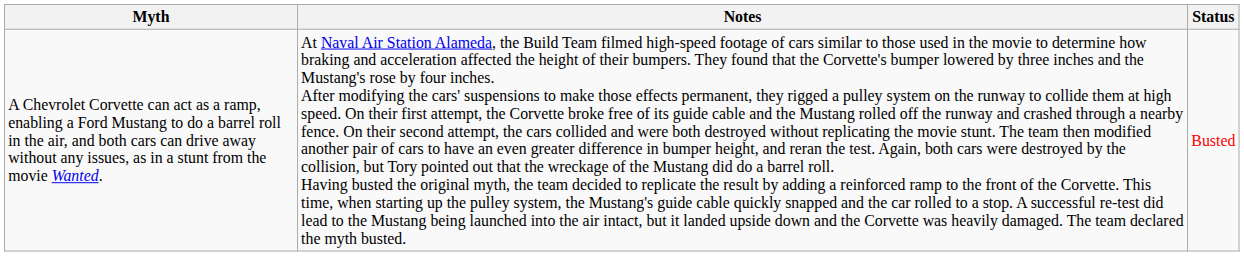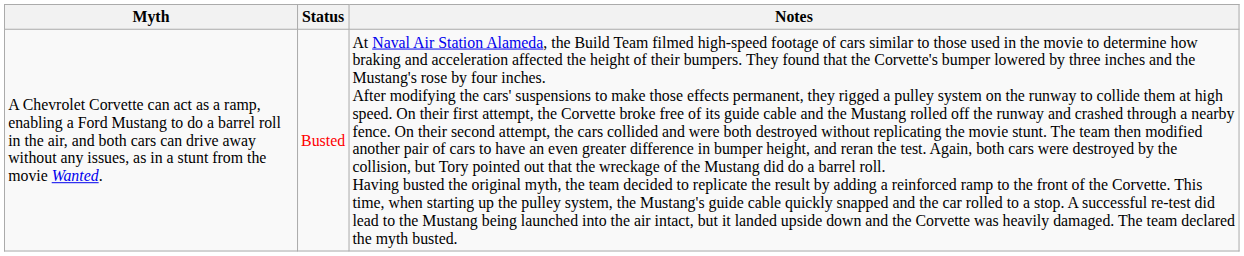columns swapped: Status <-> Notes
